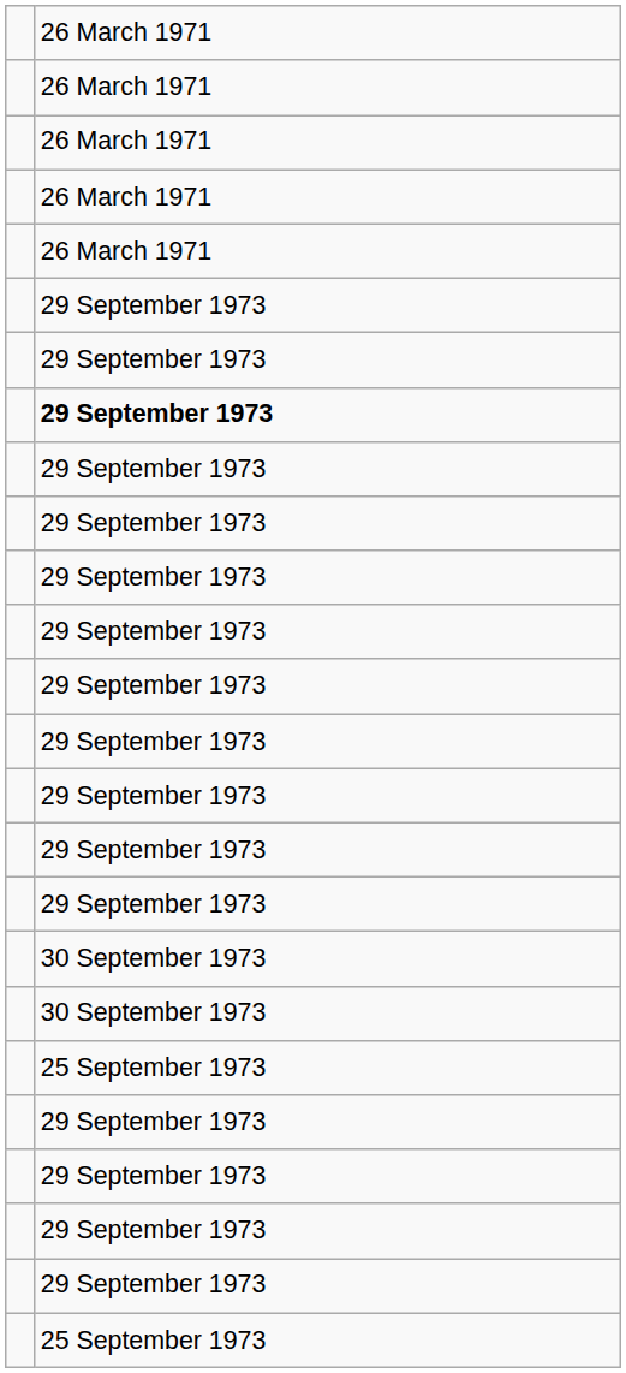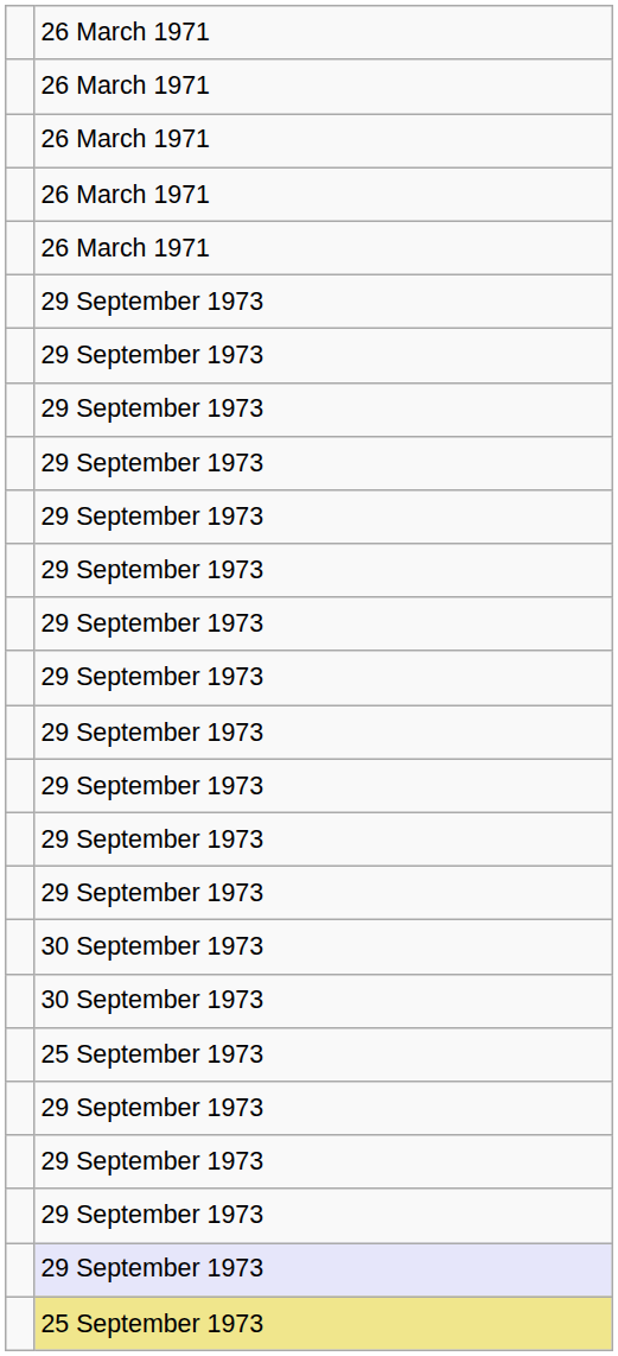row 8 | column 2: bold -> normal
row 24 | column 2: no background -> lavender background
row 25 | column 2: no background -> khaki background
